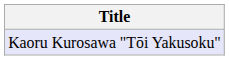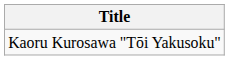row 2 | column 1: lavender background -> no background
